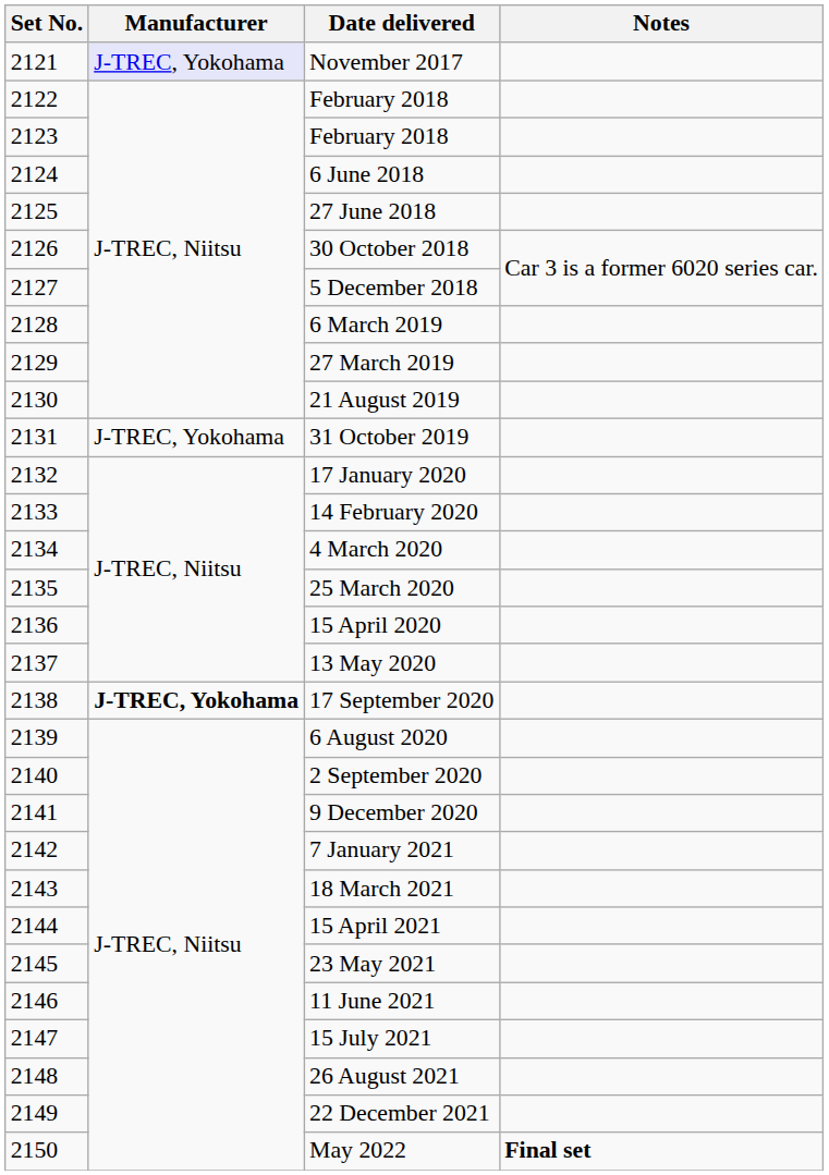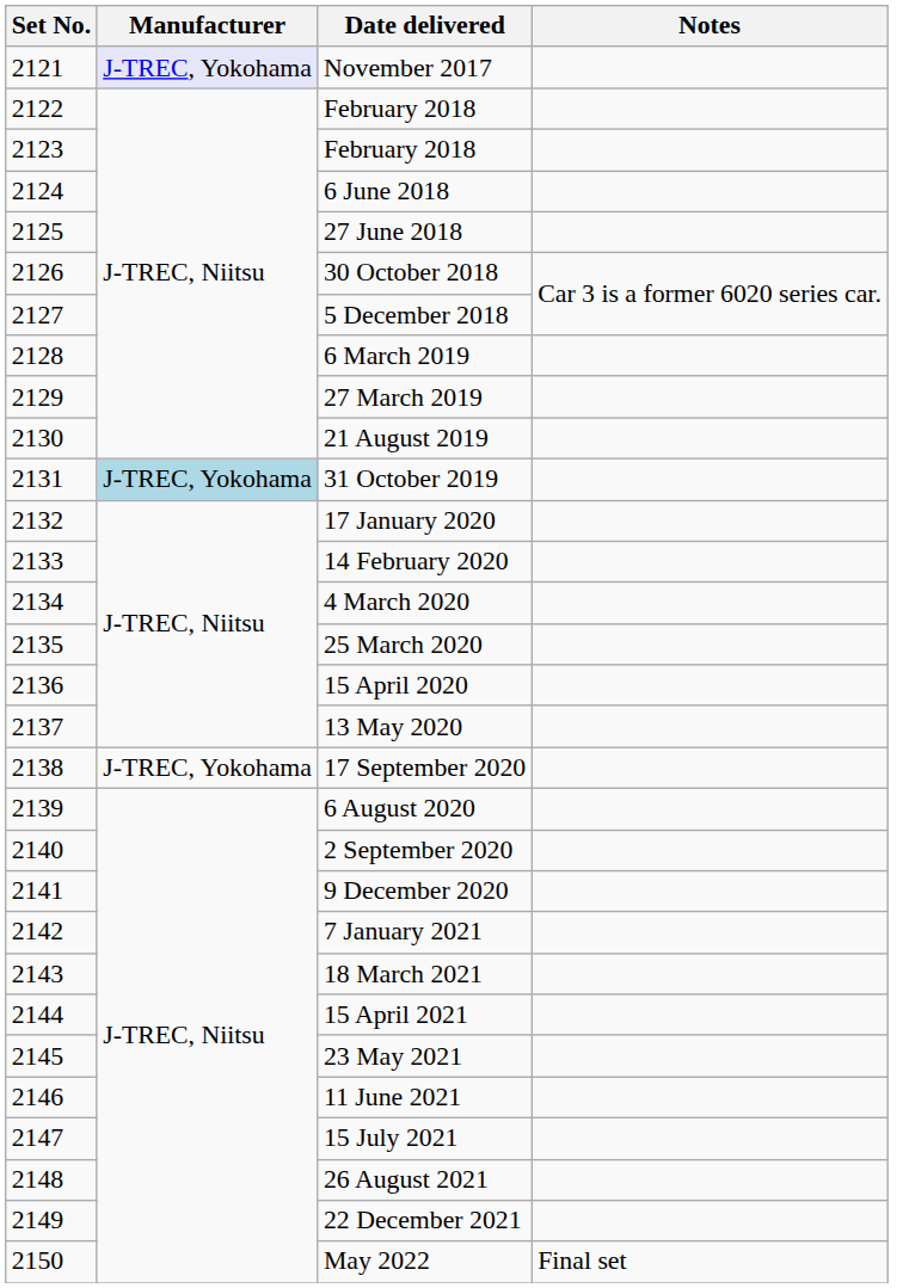31 October 2019 | Manufacturer: no background -> lightblue background
17 September 2020 | Manufacturer: bold -> normal
May 2022 | Notes: bold -> normal
